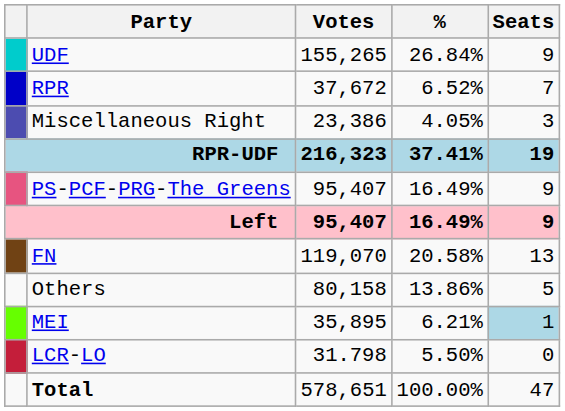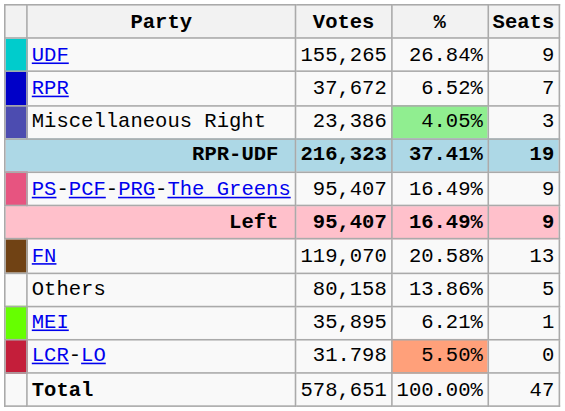Miscellaneous Right | %: no background -> lightgreen background
MEI | Seats: lightblue background -> no background
LCR-LO | %: no background -> lightsalmon background
